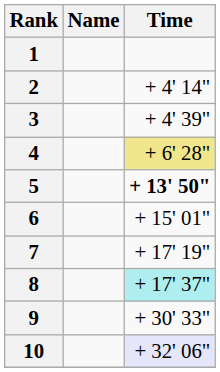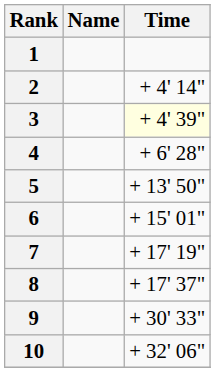3 | Time: no background -> lightyellow background
4 | Time: khaki background -> no background
5 | Time: bold -> normal
8 | Time: paleturquoise background -> no background
10 | Time: lavender background -> no background
